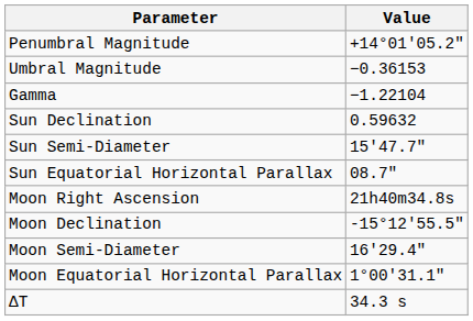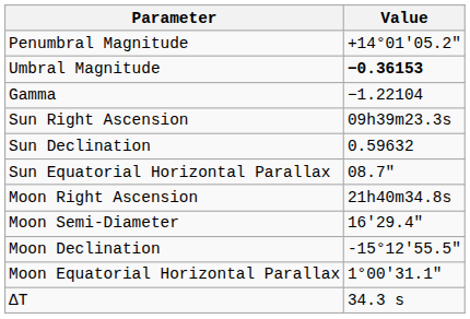Umbral Magnitude | Value: normal -> bold
+ row: Sun Right Ascension | 09h39m23.3s
- row: Sun Semi-Diameter | 15'47.7"
rows swapped: Moon Declination <-> Moon Semi-Diameter
